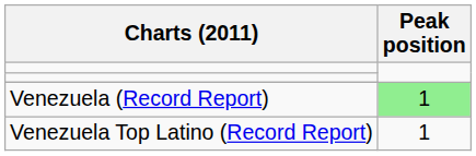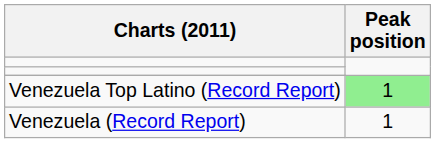row 4 | Charts (2011): Venezuela (Record Report) -> Venezuela Top Latino (Record Report)
row 5 | Charts (2011): Venezuela Top Latino (Record Report) -> Venezuela (Record Report)
